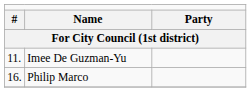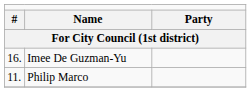Imee De Guzman-Yu | column 1: 11. -> 16.
Philip Marco | column 1: 16. -> 11.
